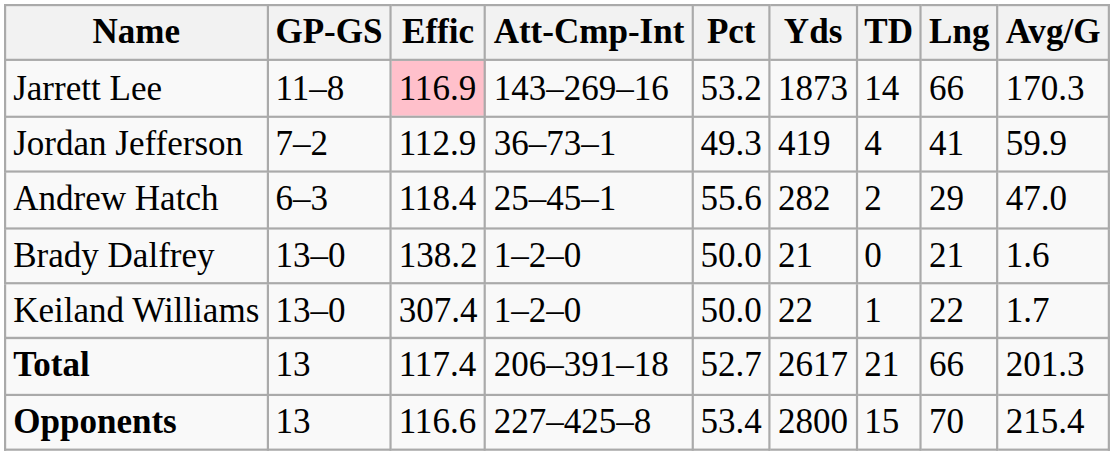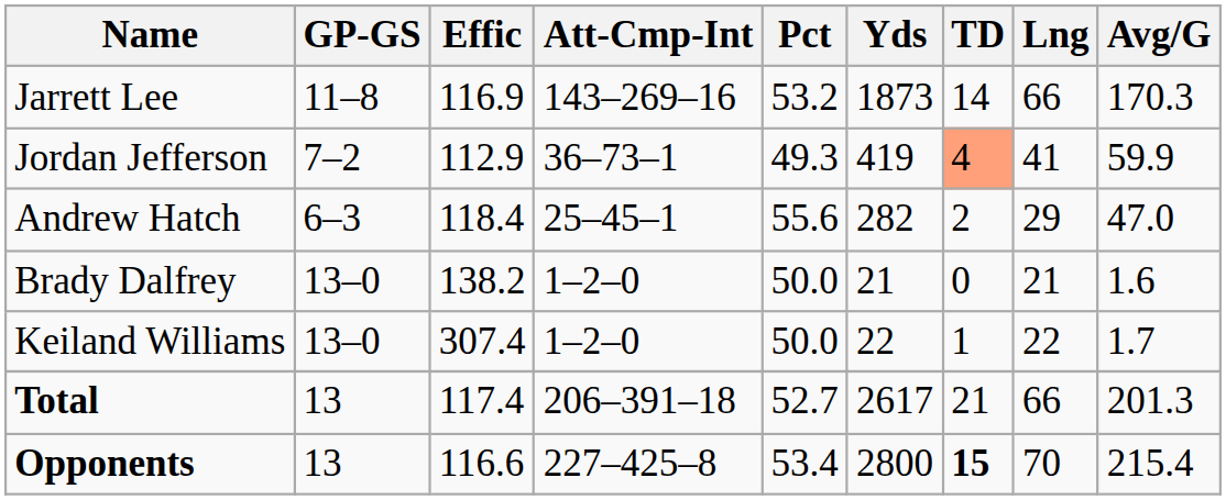Jarrett Lee | Effic: pink background -> no background
Jordan Jefferson | TD: no background -> lightsalmon background
Opponents | TD: normal -> bold
